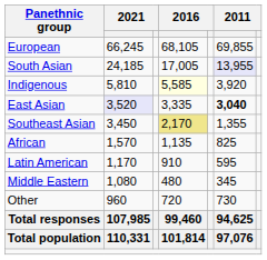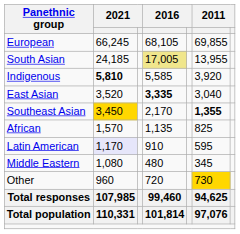South Asian | column 4: no background -> khaki background
South Asian | column 6: lavender background -> no background
Indigenous | column 2: normal -> bold
Indigenous | column 4: lightyellow background -> no background
East Asian | column 2: lavender background -> no background
East Asian | column 4: normal -> bold
East Asian | column 6: bold -> normal
Southeast Asian | column 2: no background -> gold background
Southeast Asian | column 4: khaki background -> no background
Southeast Asian | column 6: normal -> bold
Latin American | column 2: no background -> lavender background
Other | column 6: no background -> gold background
